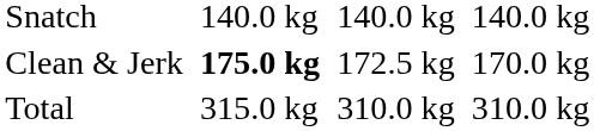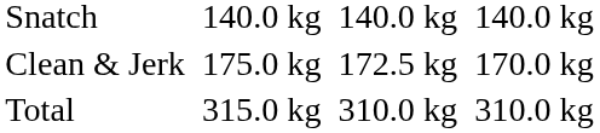Clean & Jerk | column 2: bold -> normal
